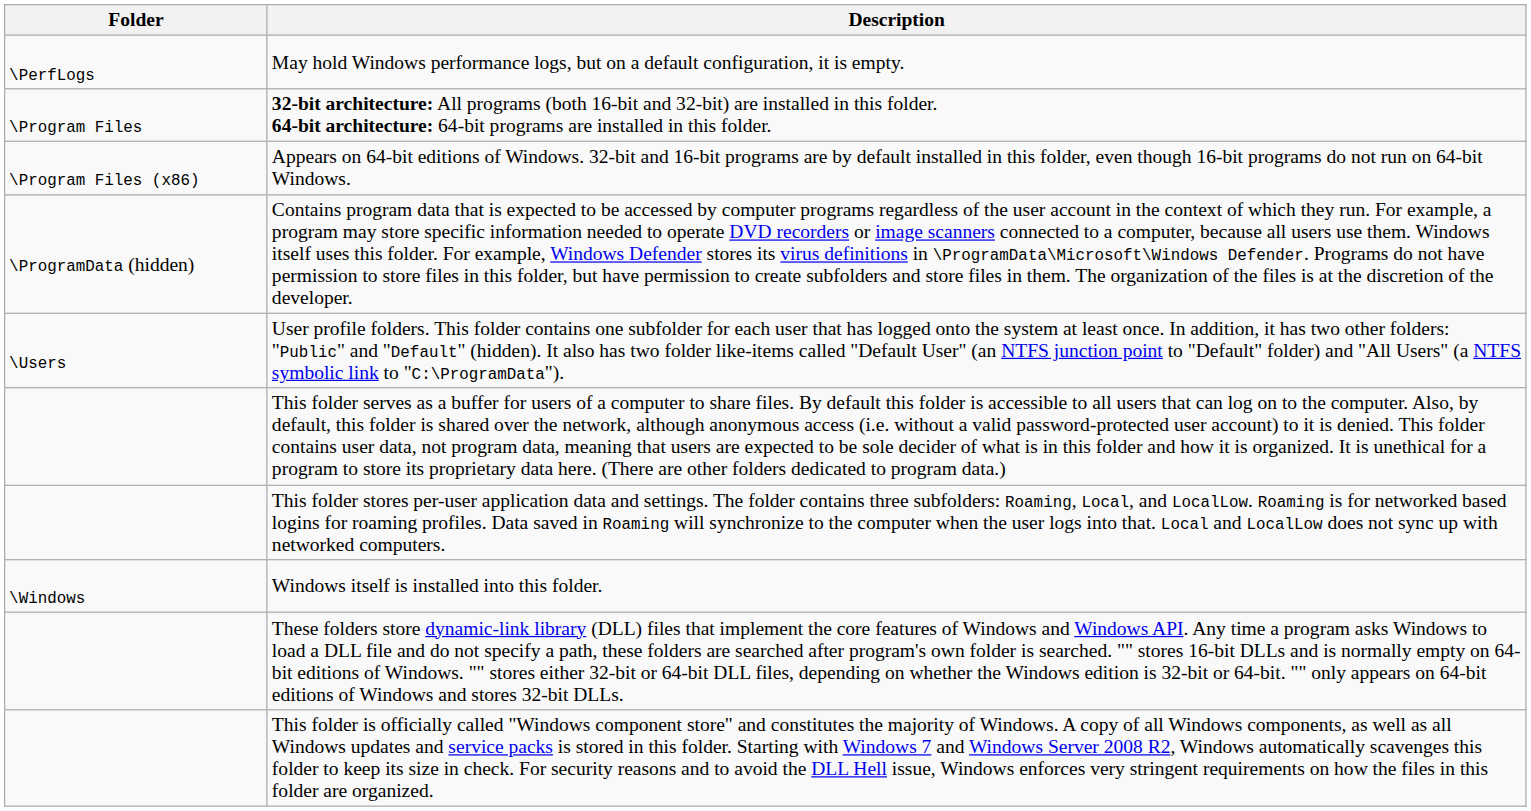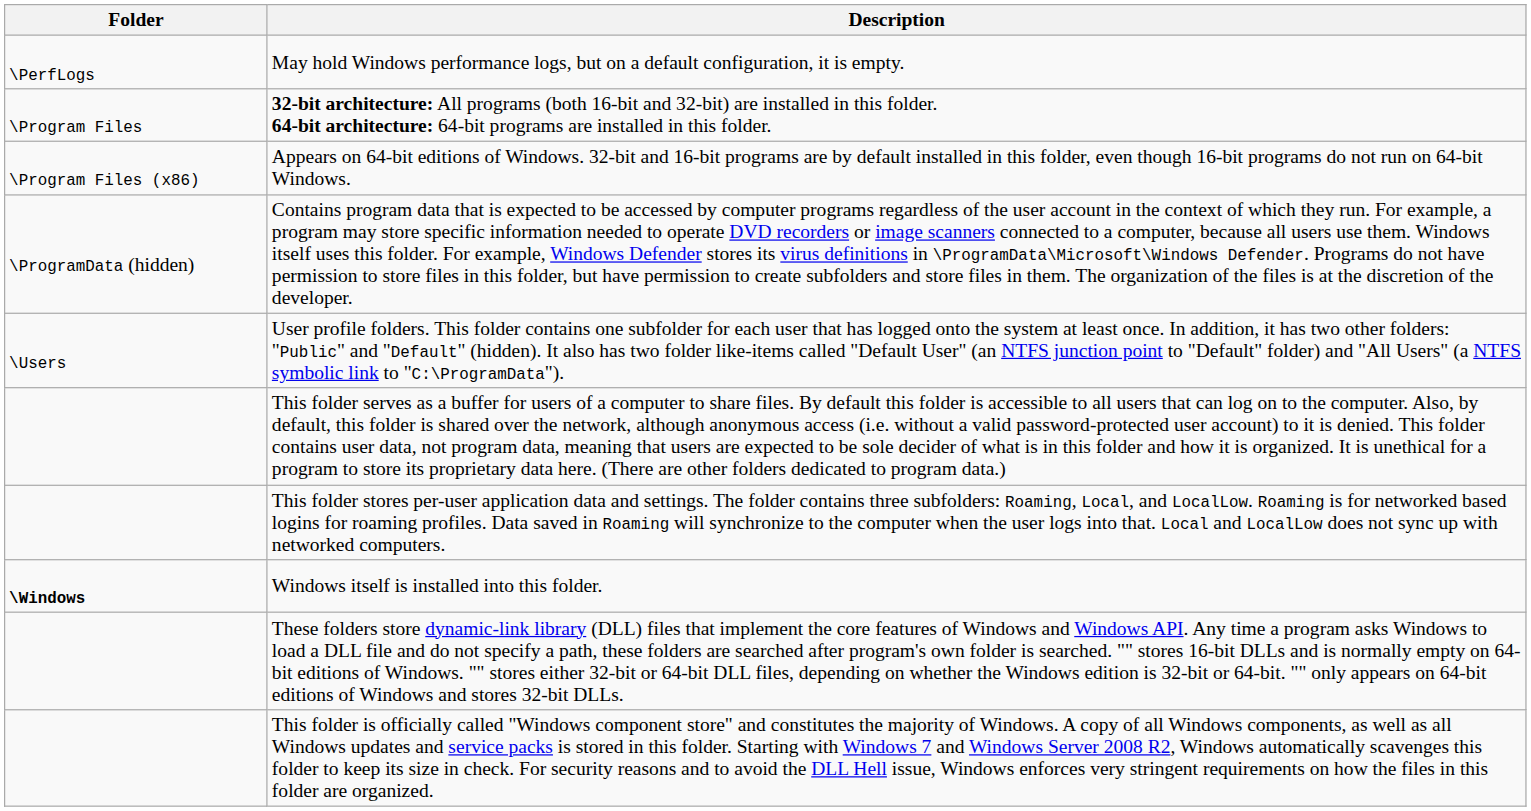Windows itself is installed into this folder. | Folder: normal -> bold
